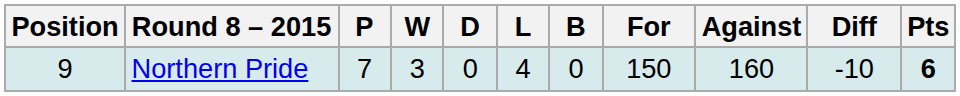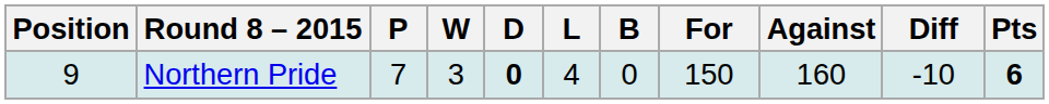Northern Pride | D: normal -> bold
